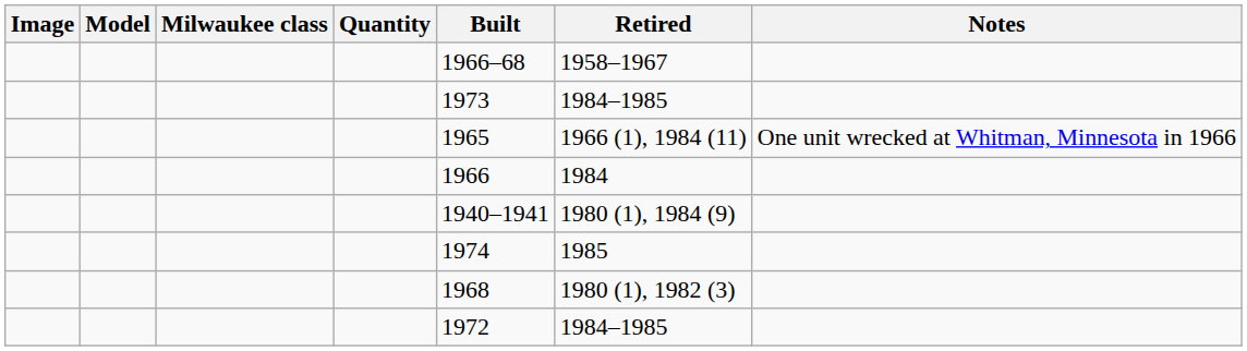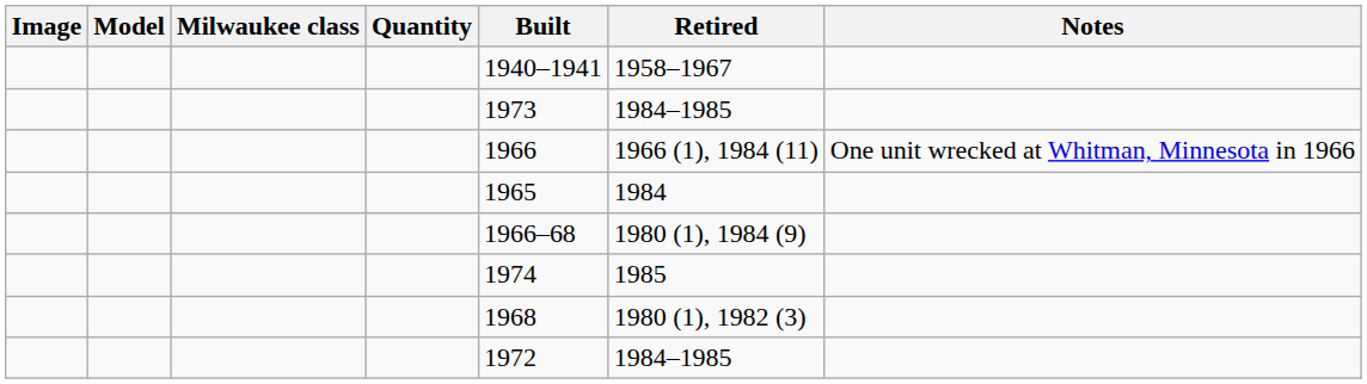row 2 | Built: 1966–68 -> 1940–1941
row 4 | Built: 1965 -> 1966
row 5 | Built: 1966 -> 1965
row 6 | Built: 1940–1941 -> 1966–68
